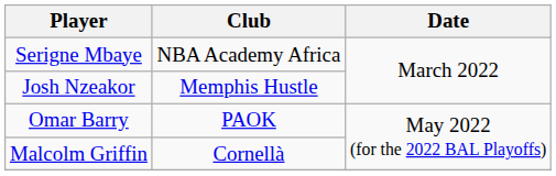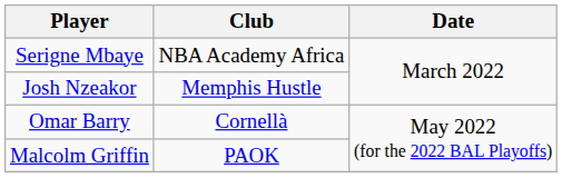Omar Barry | Club: PAOK -> Cornellà
Malcolm Griffin | Club: Cornellà -> PAOK
